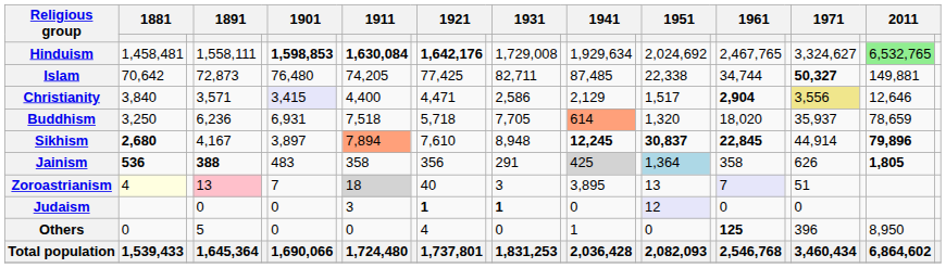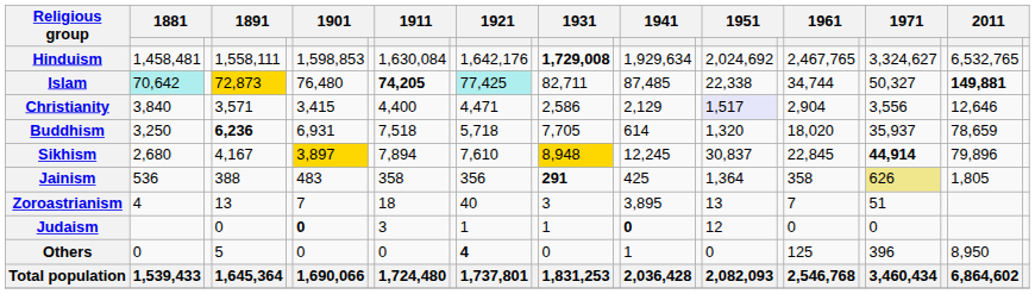Hinduism | column 6: bold -> normal
Hinduism | column 8: bold -> normal
Hinduism | column 10: bold -> normal
Hinduism | column 12: normal -> bold
Hinduism | column 22: lightgreen background -> no background
Islam | column 2: no background -> paleturquoise background
Islam | column 4: no background -> gold background
Islam | column 8: normal -> bold
Islam | column 10: no background -> paleturquoise background
Islam | column 20: bold -> normal
Islam | column 22: normal -> bold
Christianity | column 6: lavender background -> no background
Christianity | column 16: no background -> lavender background
Christianity | column 18: bold -> normal
Christianity | column 20: khaki background -> no background
Buddhism | column 4: normal -> bold
Buddhism | column 14: lightsalmon background -> no background
Sikhism | column 2: bold -> normal
Sikhism | column 6: no background -> gold background
Sikhism | column 8: lightsalmon background -> no background
Sikhism | column 12: no background -> gold background
Sikhism | column 14: bold -> normal
Sikhism | column 16: bold -> normal
Sikhism | column 18: bold -> normal
Sikhism | column 20: normal -> bold
Sikhism | column 22: bold -> normal
Jainism | column 2: bold -> normal
Jainism | column 4: bold -> normal
Jainism | column 12: normal -> bold
Jainism | column 14: lightgrey background -> no background
Jainism | column 16: lightblue background -> no background
Jainism | column 20: no background -> khaki background
Jainism | column 22: bold -> normal
Zoroastrianism | column 2: lightyellow background -> no background
Zoroastrianism | column 4: pink background -> no background
Zoroastrianism | column 8: lightgrey background -> no background
Zoroastrianism | column 18: lavender background -> no background
Judaism | column 6: normal -> bold
Judaism | column 10: bold -> normal
Judaism | column 12: bold -> normal
Judaism | column 14: normal -> bold
Judaism | column 16: lavender background -> no background
Others | column 10: normal -> bold
Others | column 18: bold -> normal
